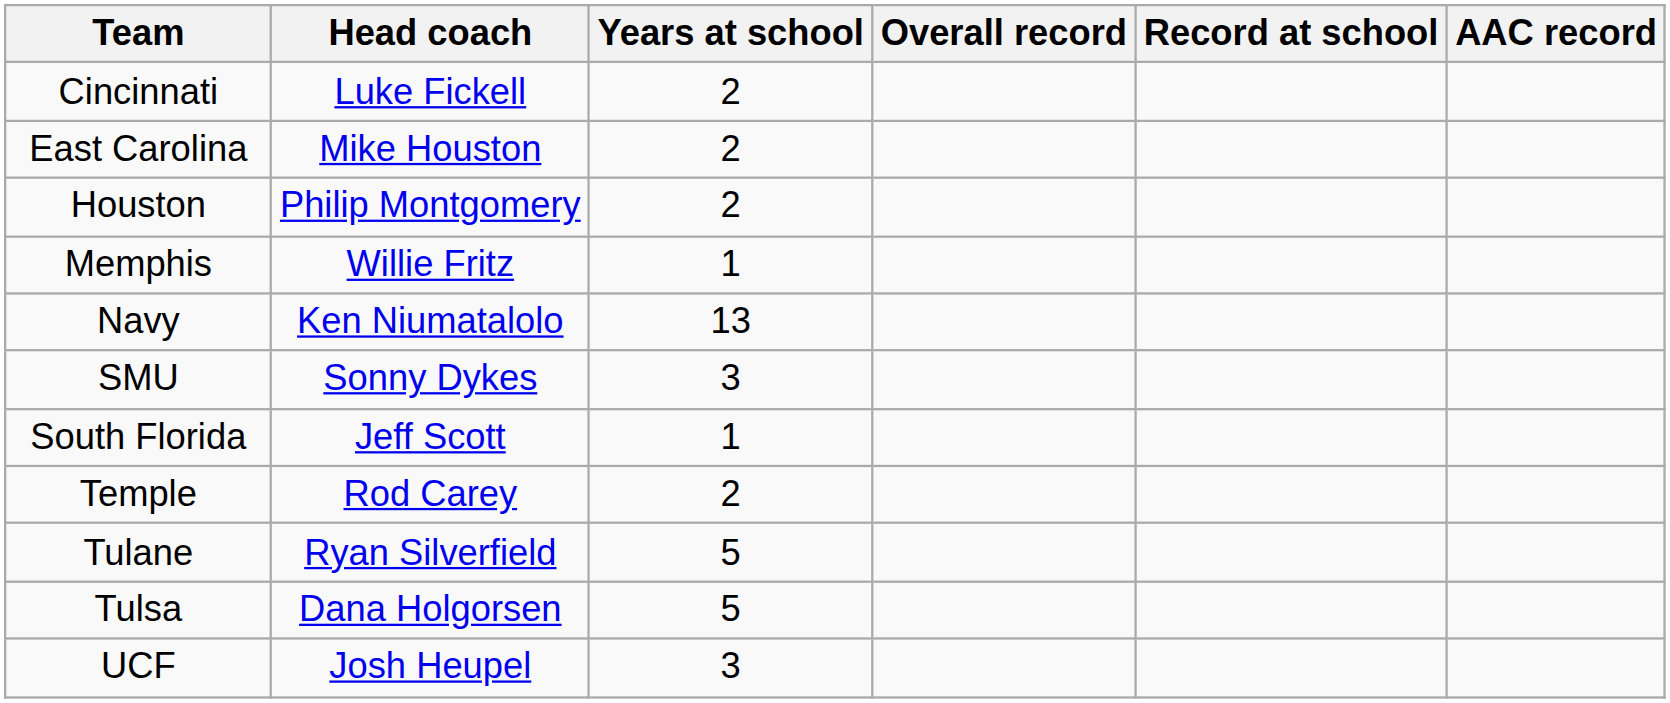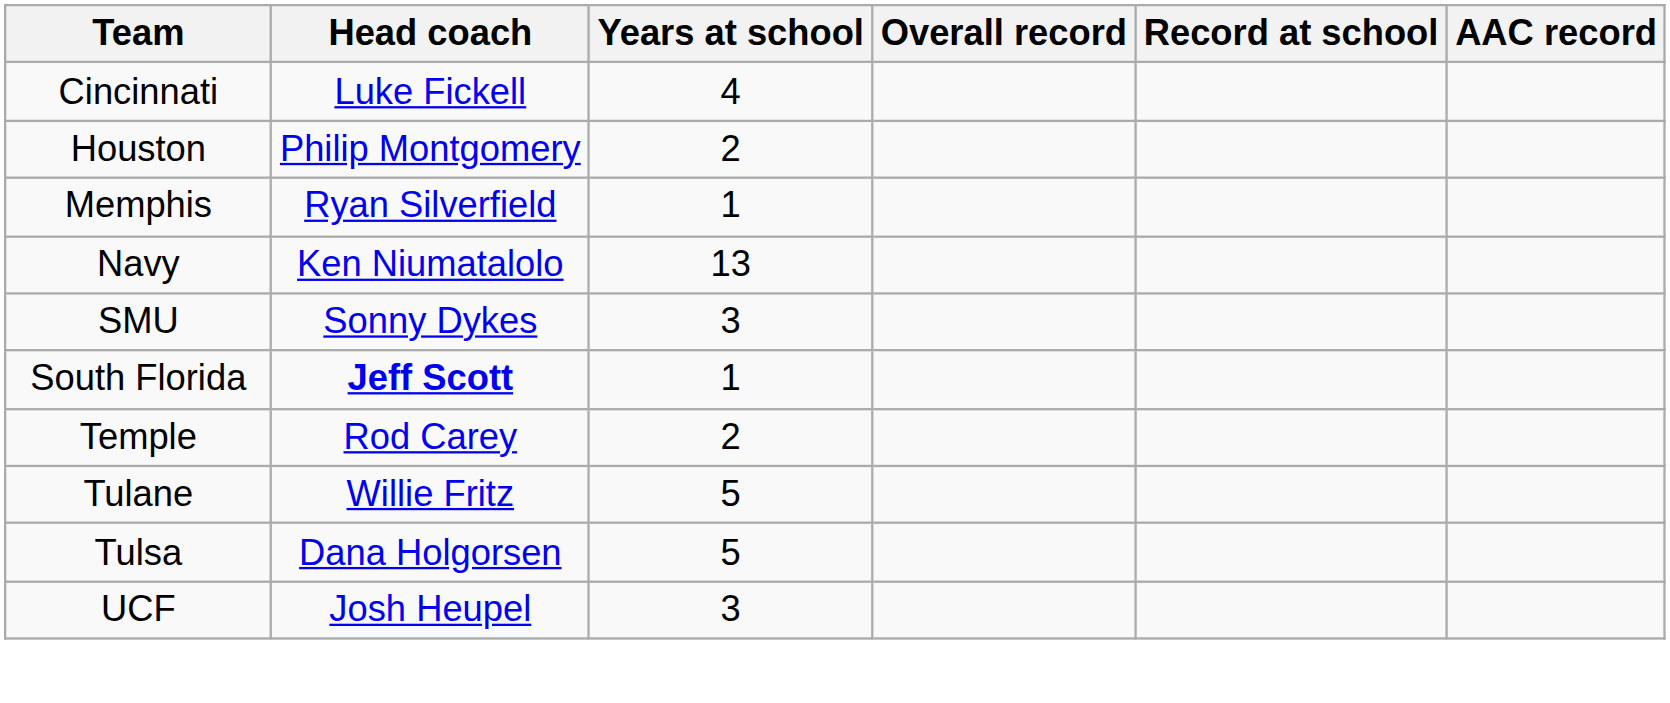Cincinnati | Years at school: 2 -> 4
- row: East Carolina | Mike Houston | 2
Memphis | Head coach: Willie Fritz -> Ryan Silverfield
South Florida | Head coach: normal -> bold
Tulane | Head coach: Ryan Silverfield -> Willie Fritz
